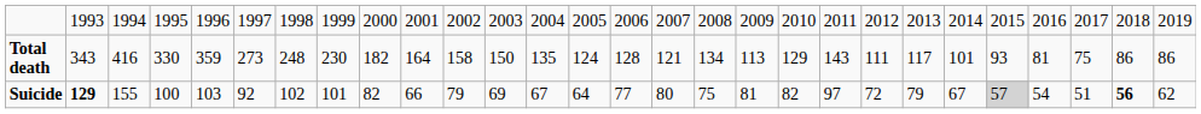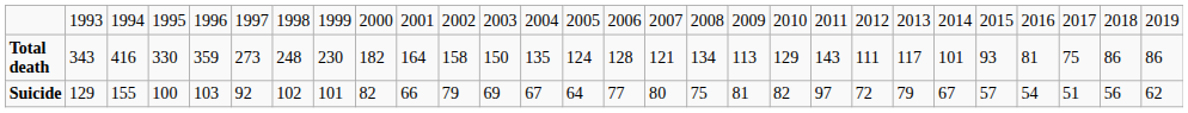Suicide | column 2: bold -> normal
Suicide | column 24: lightgrey background -> no background
Suicide | column 27: bold -> normal
